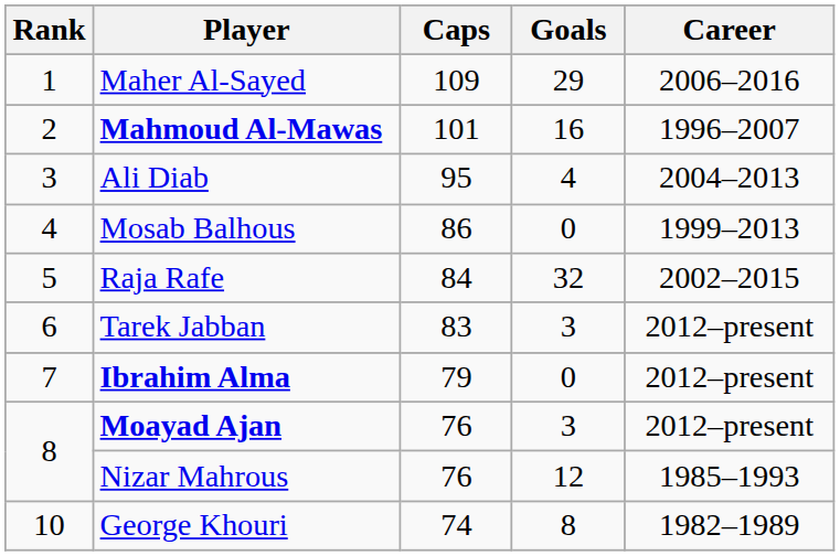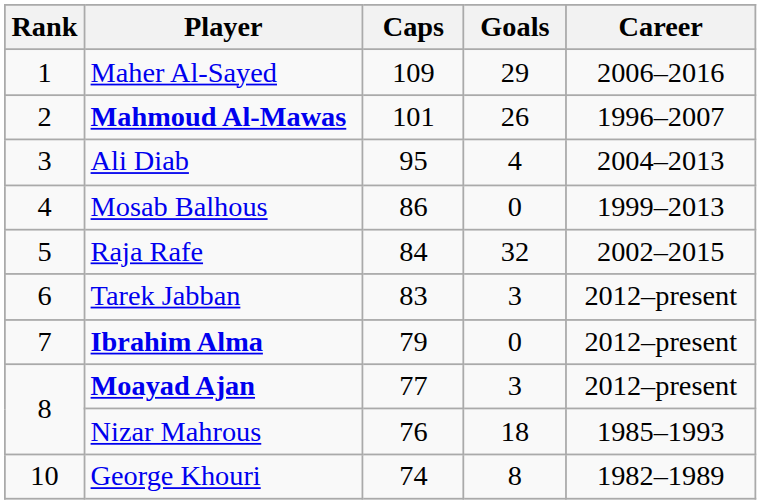Mahmoud Al-Mawas | Goals: 16 -> 26
Moayad Ajan | Caps: 76 -> 77
Nizar Mahrous | Goals: 12 -> 18
